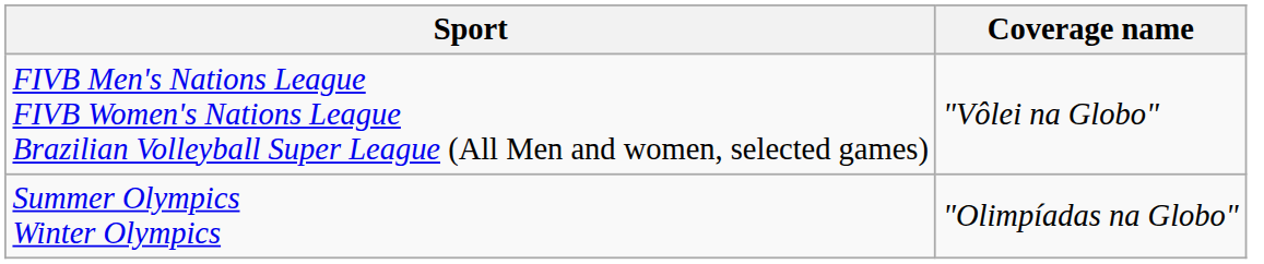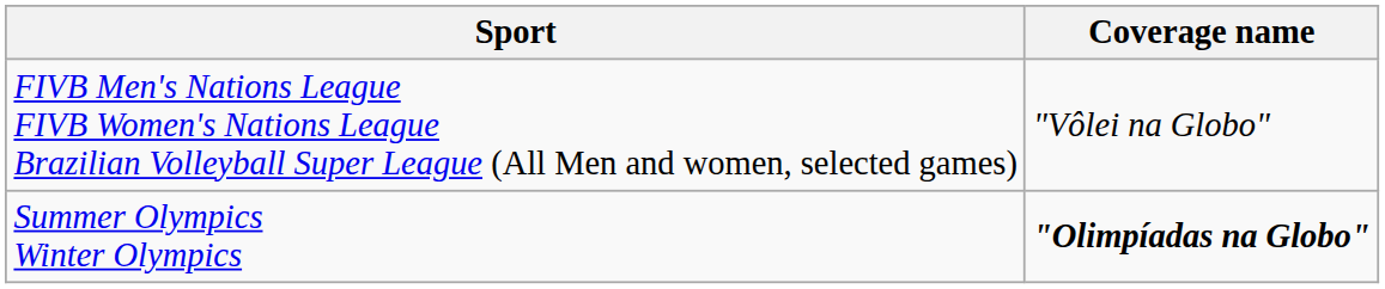Summer Olympics Winter Olympics | Coverage name: normal -> bold
